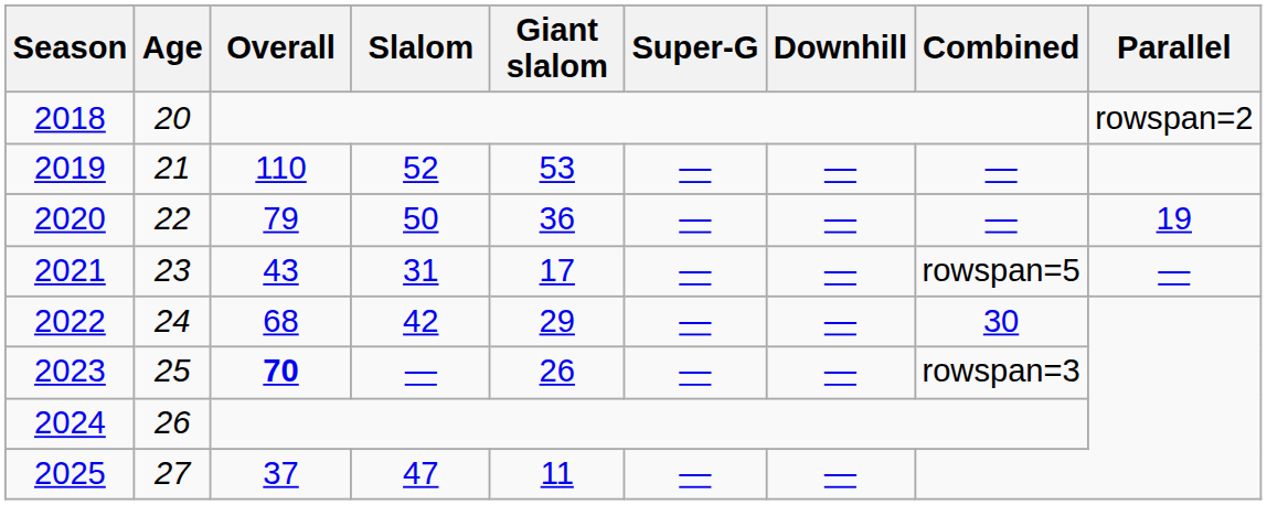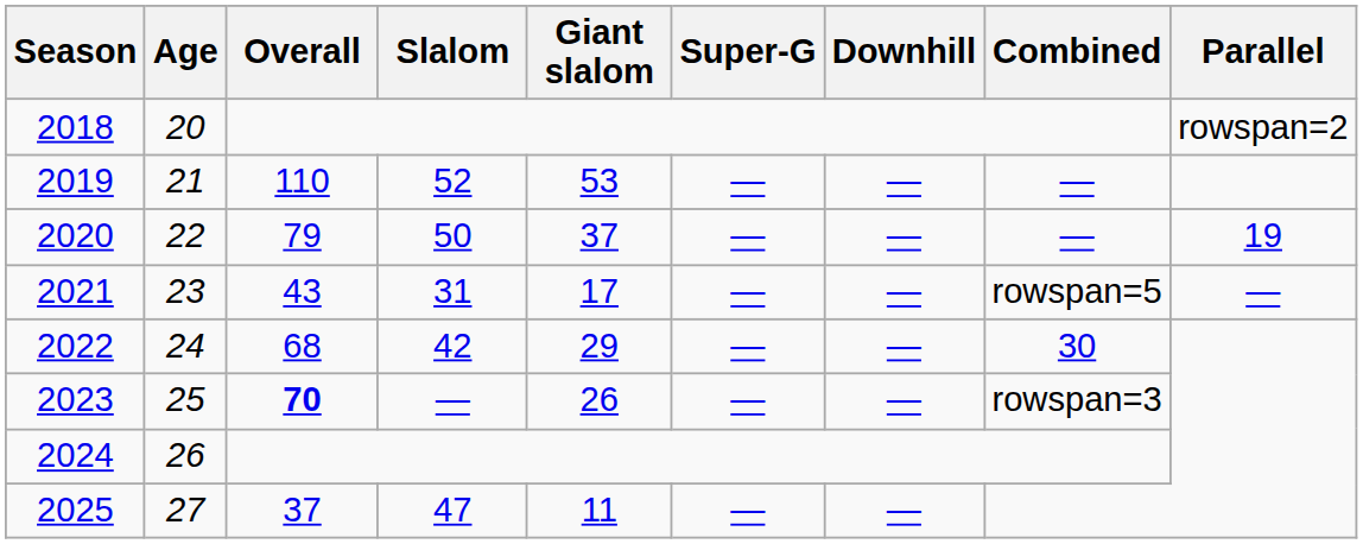2020 | Giant slalom: 36 -> 37
